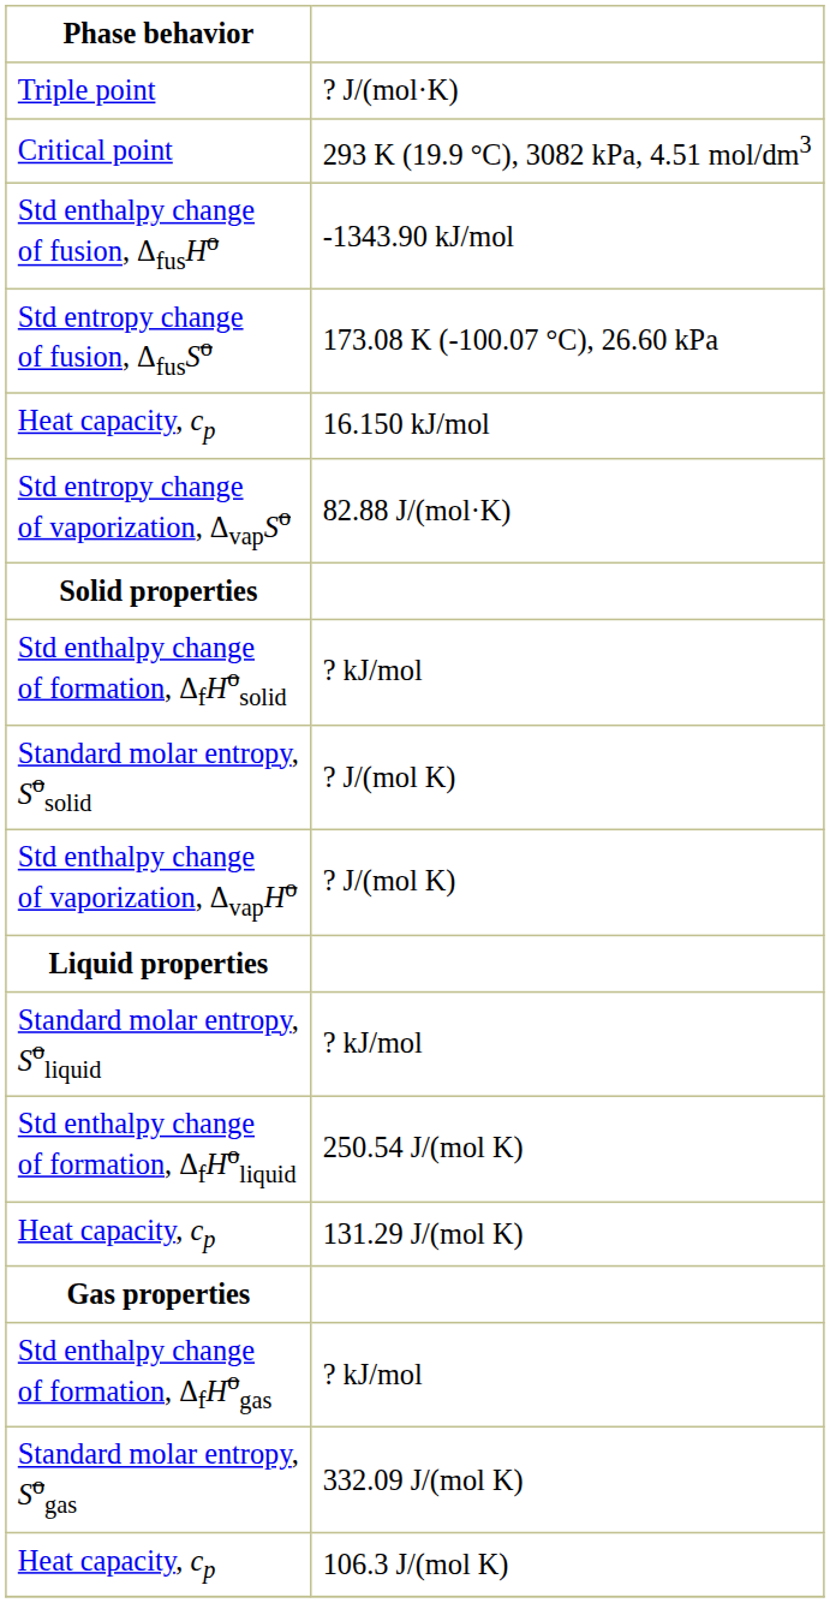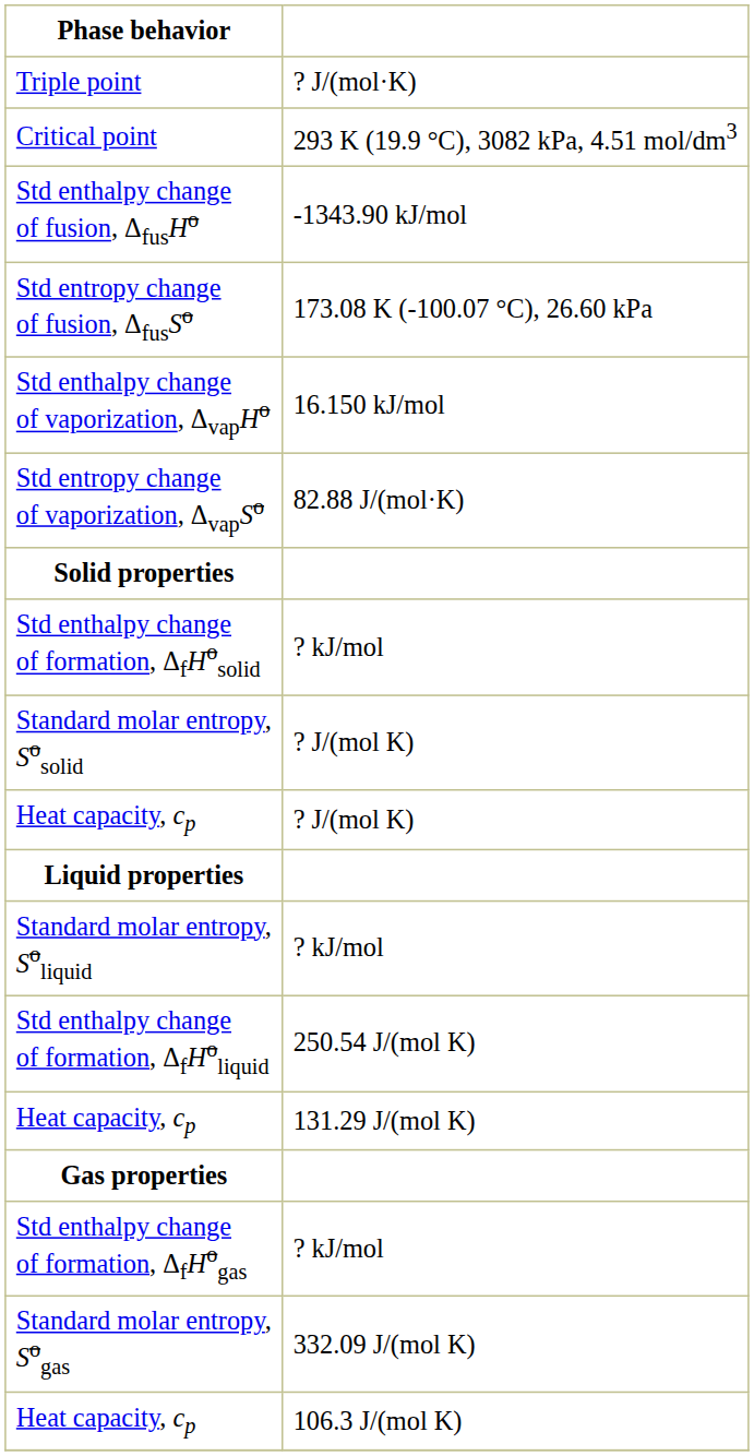row 6 | Phase behavior: Heat capacity, cp -> Std enthalpy change of vaporization, ΔvapHo
row 11 | Phase behavior: Std enthalpy change of vaporization, ΔvapHo -> Heat capacity, cp
